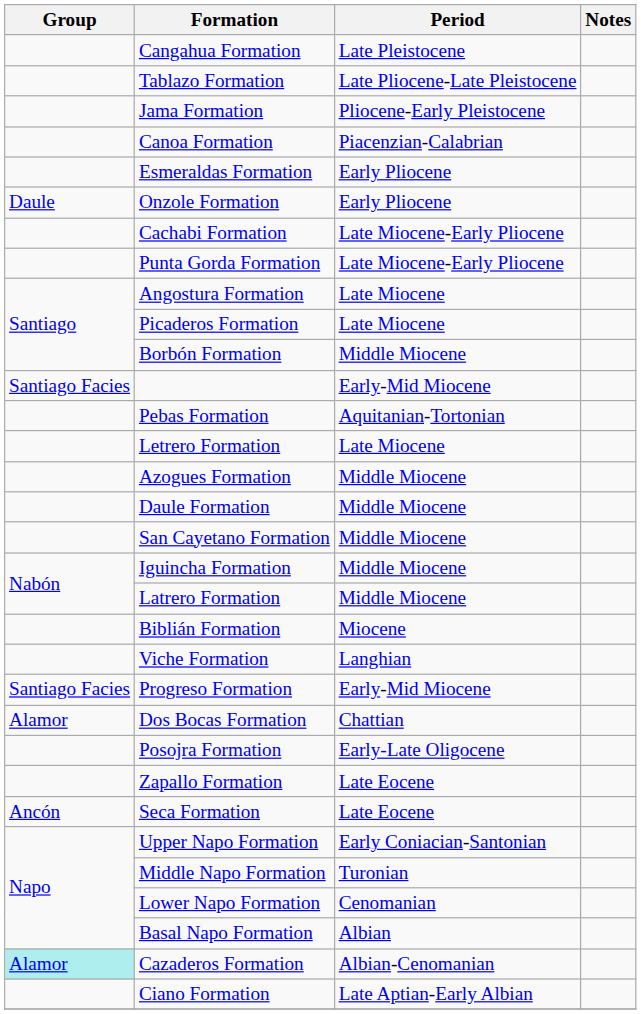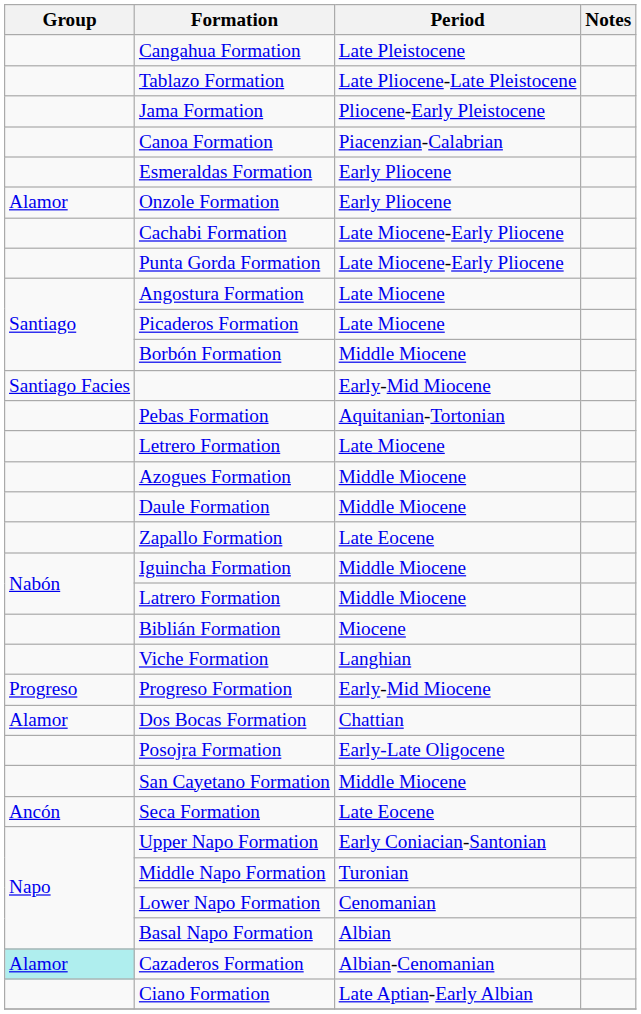Onzole Formation | Group: Daule -> Alamor
rows swapped: San Cayetano Formation <-> Zapallo Formation
Progreso Formation | Group: Santiago Facies -> Progreso
